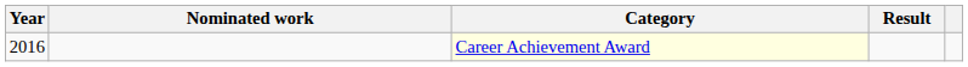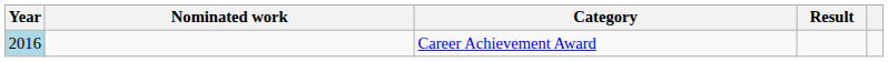row 2 | Year: no background -> lightblue background
row 2 | Category: lightyellow background -> no background
